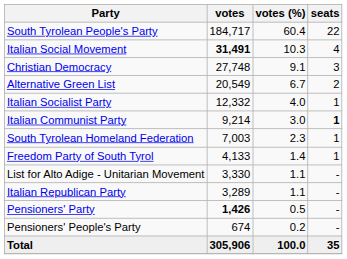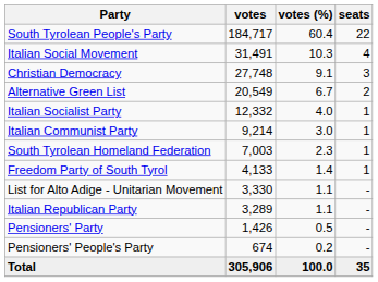Italian Social Movement | votes: bold -> normal
Italian Communist Party | seats: bold -> normal
Pensioners' Party | votes: bold -> normal
